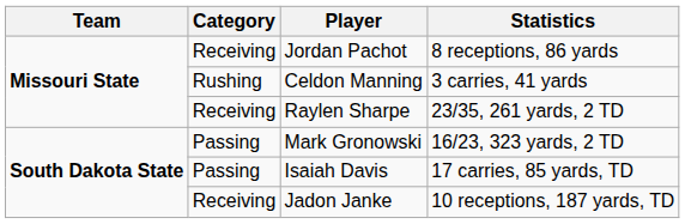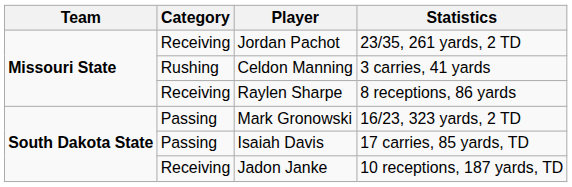Jordan Pachot | Statistics: 8 receptions, 86 yards -> 23/35, 261 yards, 2 TD
Raylen Sharpe | Statistics: 23/35, 261 yards, 2 TD -> 8 receptions, 86 yards
